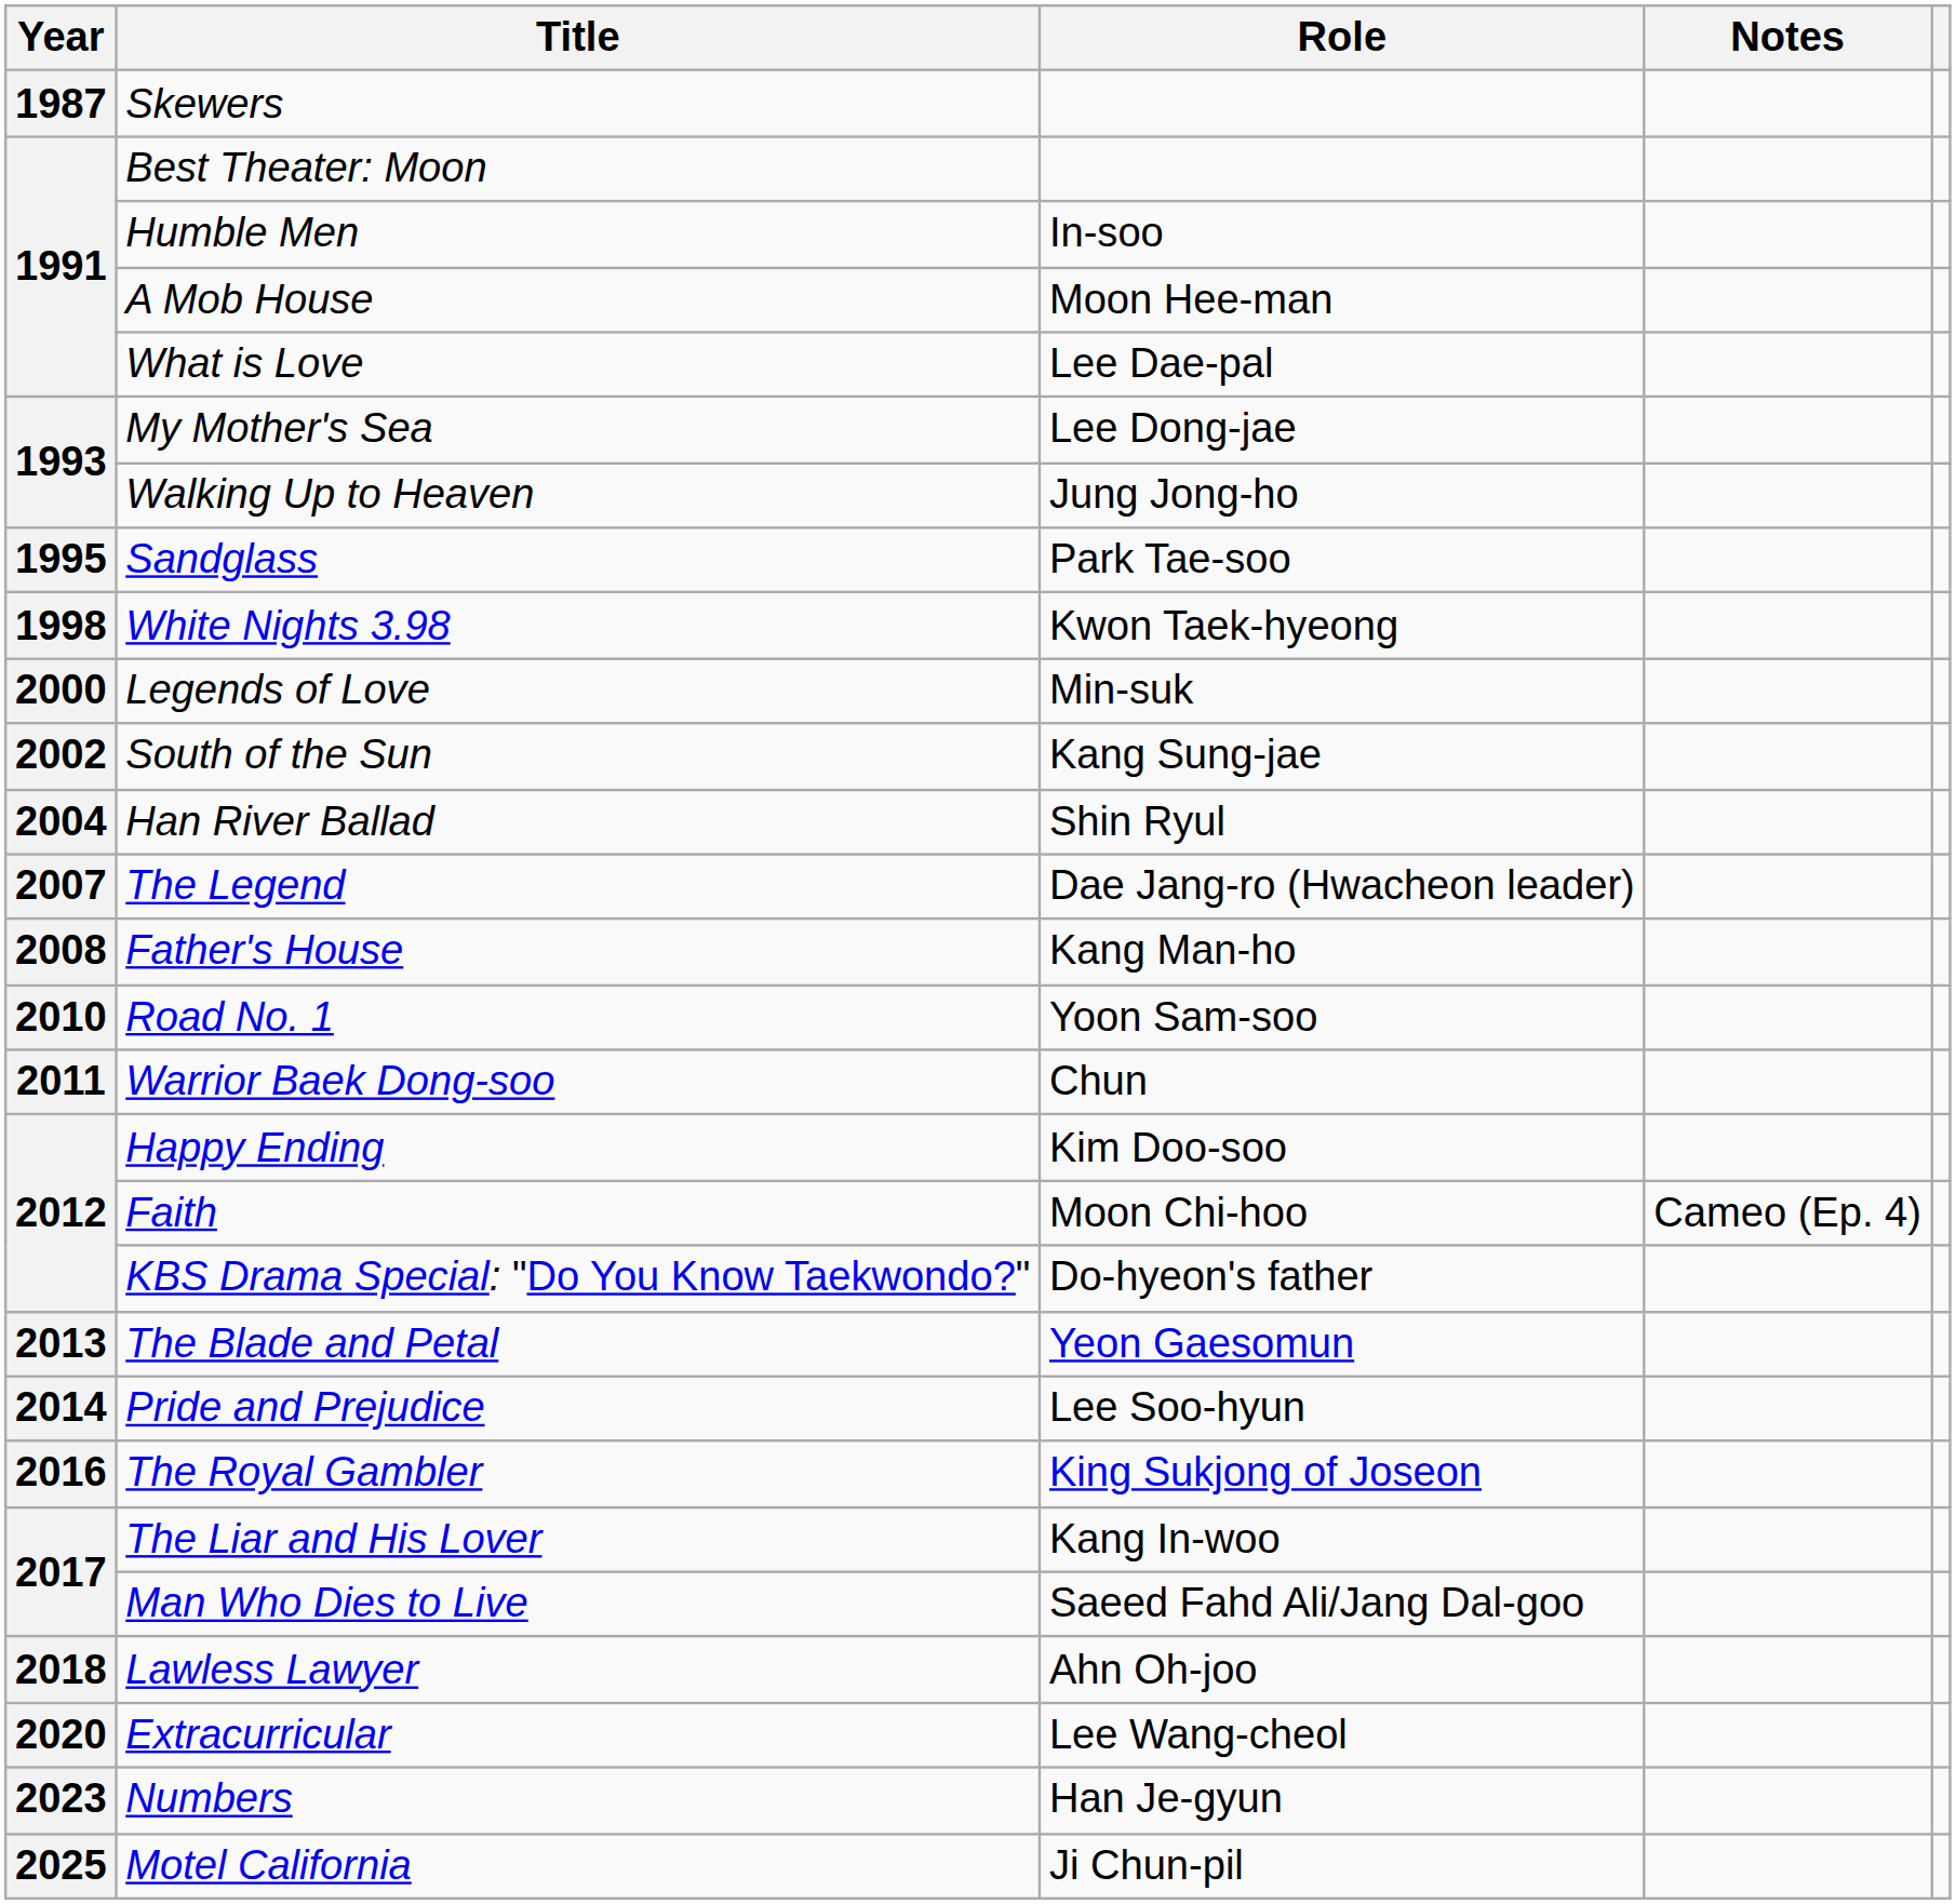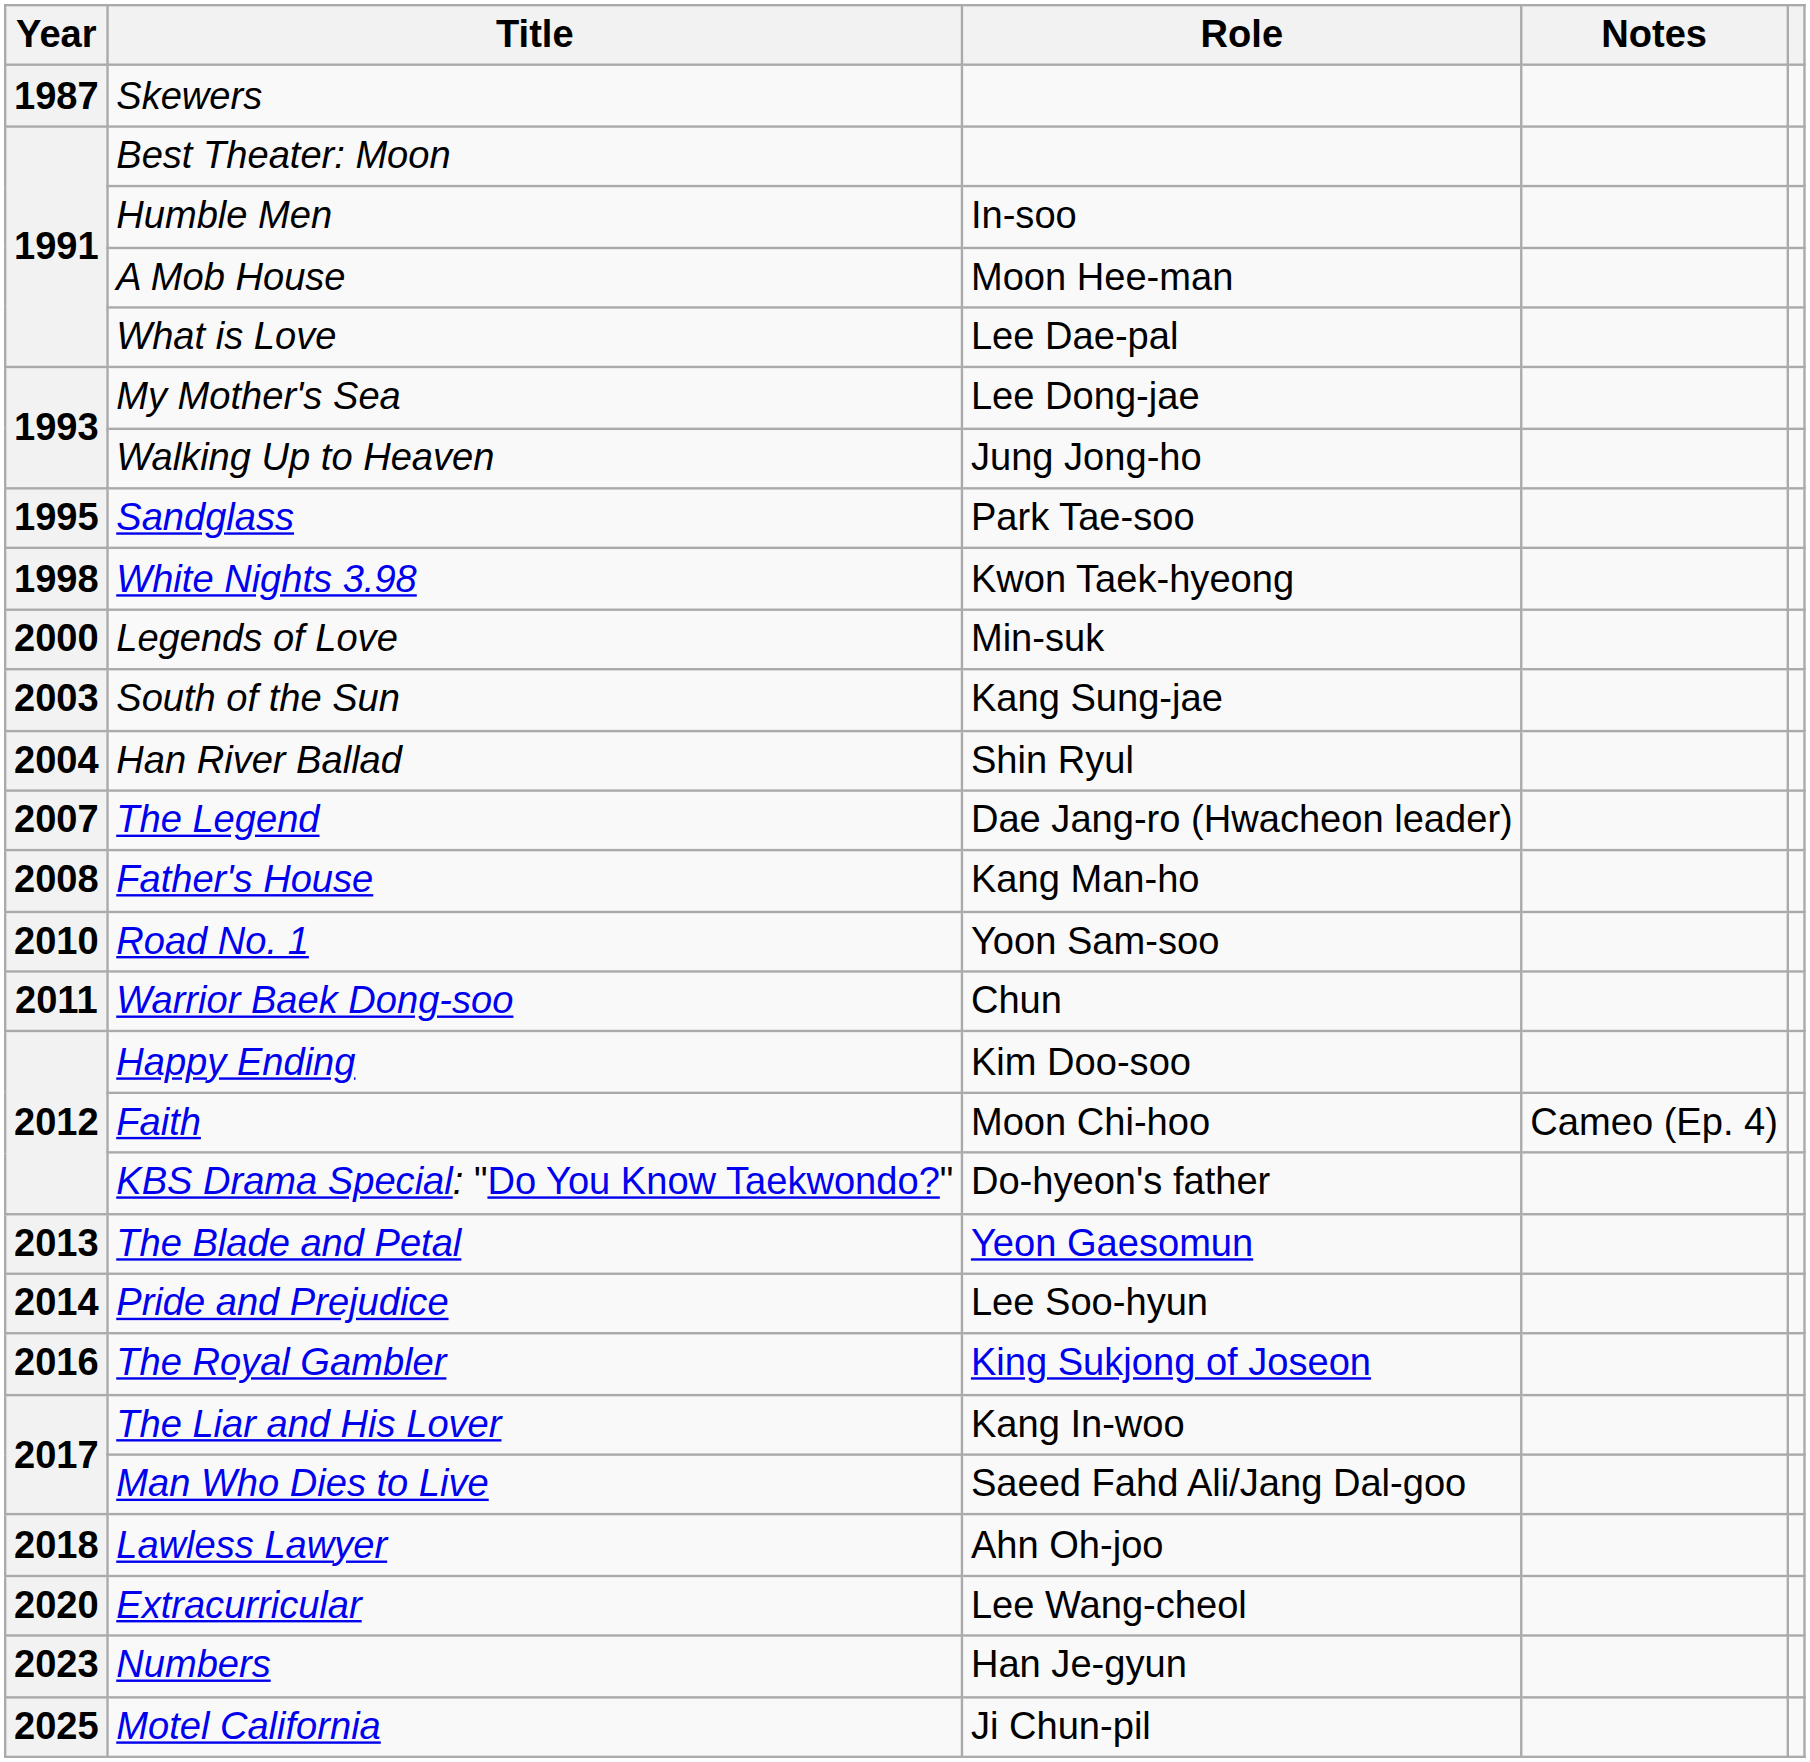South of the Sun | Year: 2002 -> 2003
